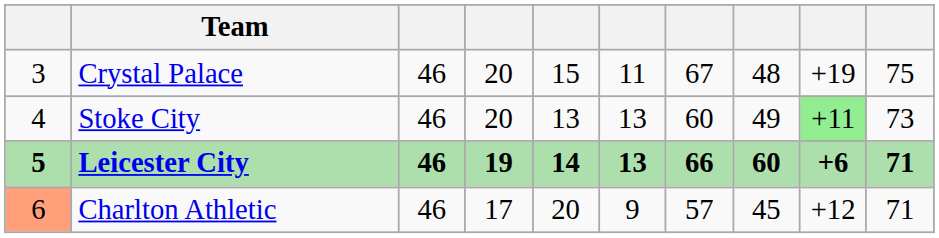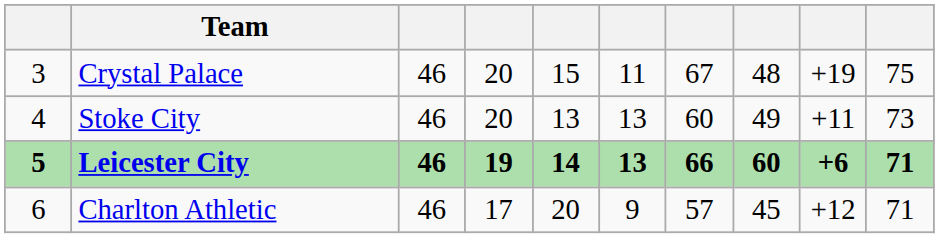Stoke City | column 9: lightgreen background -> no background
Charlton Athletic | column 1: lightsalmon background -> no background
